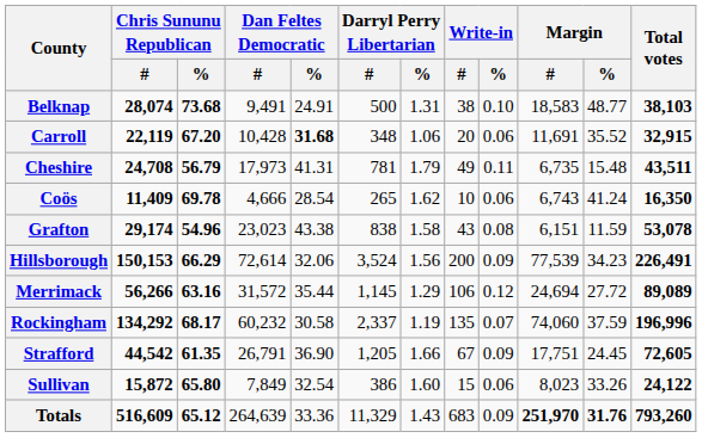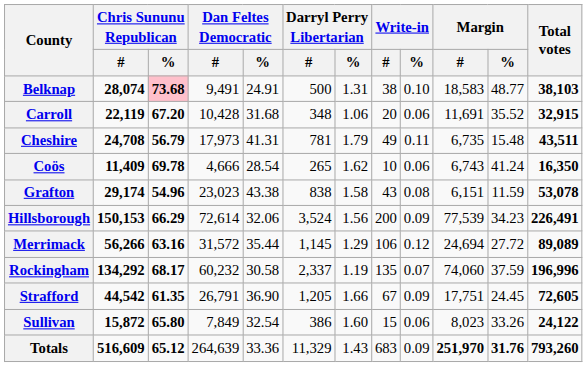Belknap | Chris Sununu Republican / %: no background -> pink background
Carroll | Dan Feltes Democratic / %: bold -> normal
